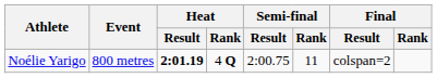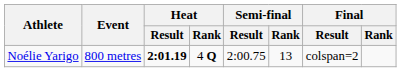Noélie Yarigo | Semi-final / Rank: 11 -> 13
